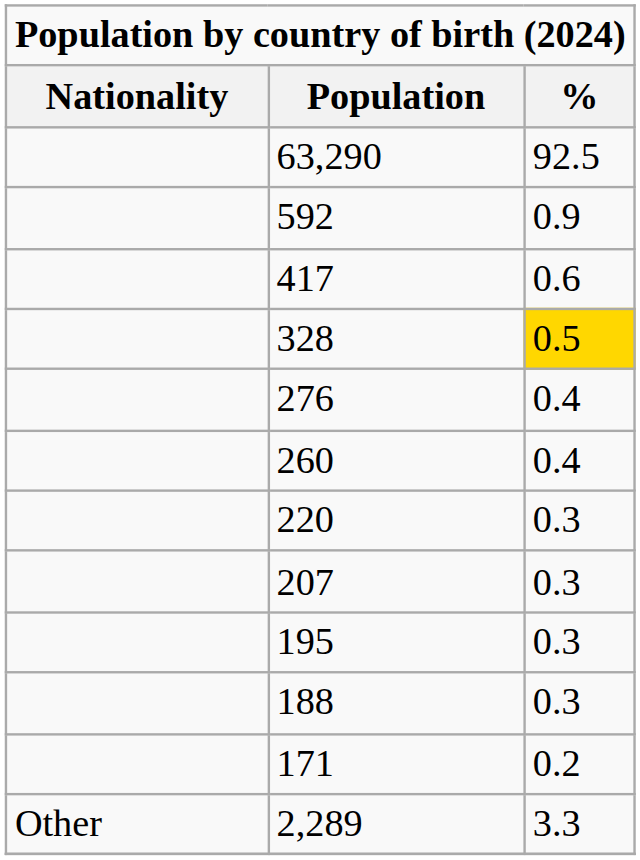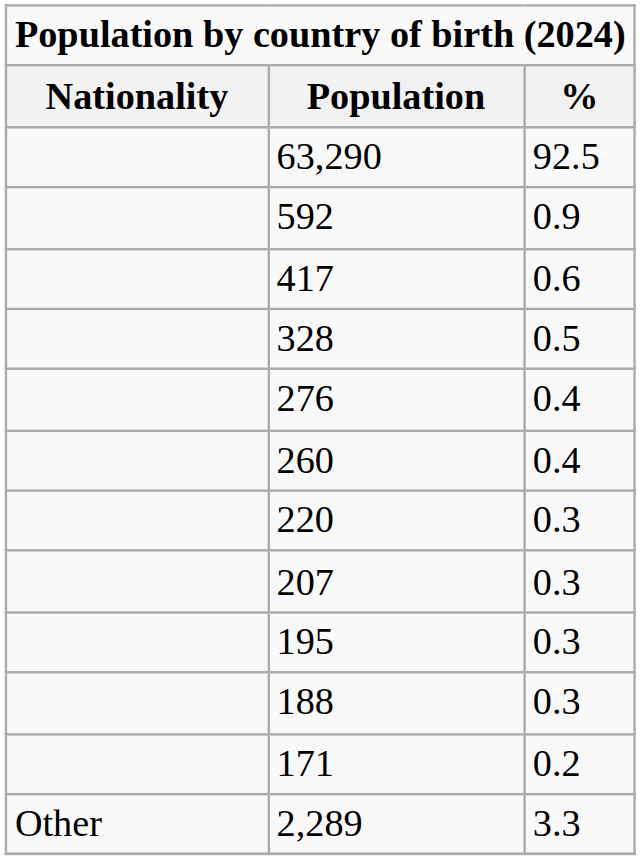328 | %: gold background -> no background
